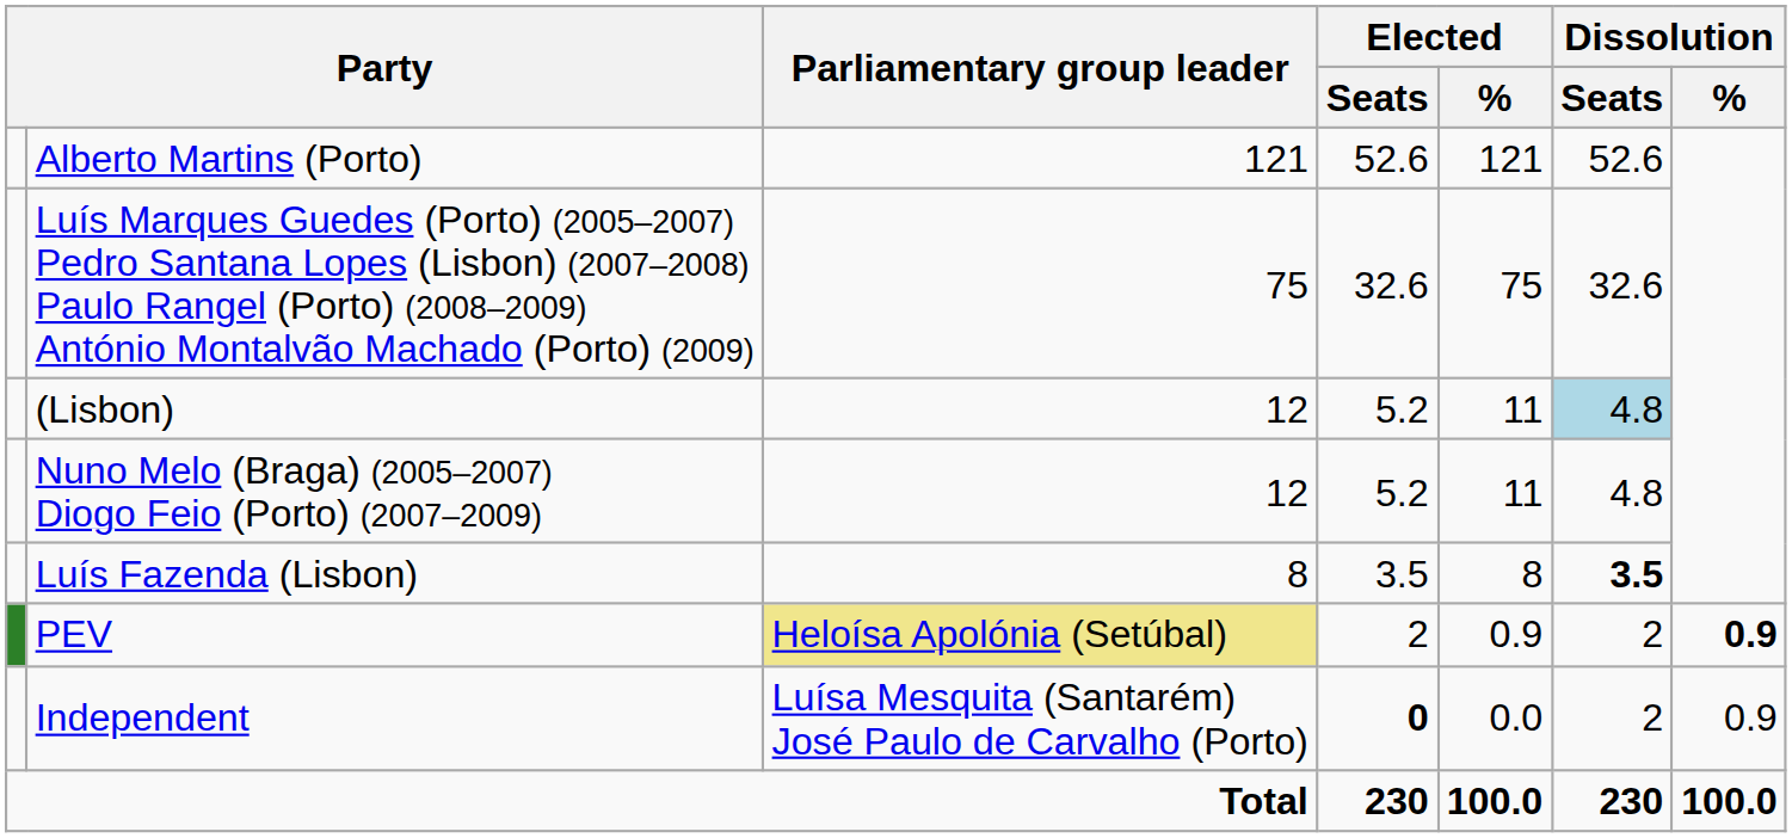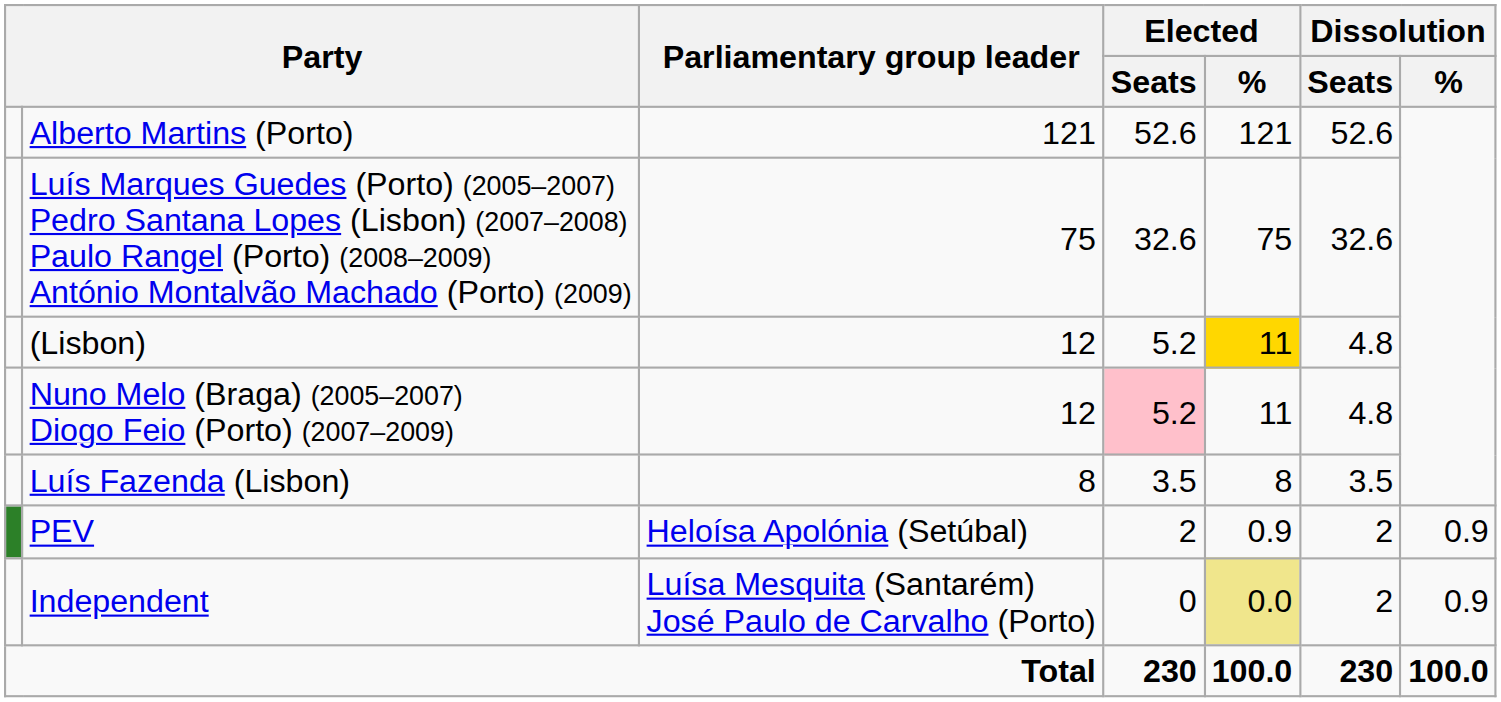(Lisbon) | Elected / %: no background -> gold background
(Lisbon) | Dissolution / Seats: lightblue background -> no background
Nuno Melo (Braga) (2005–2007) Diogo Feio (Porto) (2007–2009) | Elected / Seats: no background -> pink background
Luís Fazenda (Lisbon) | Dissolution / Seats: bold -> normal
PEV | Parliamentary group leader: khaki background -> no background
PEV | Dissolution / %: bold -> normal
Independent | Elected / Seats: bold -> normal
Independent | Elected / %: no background -> khaki background
